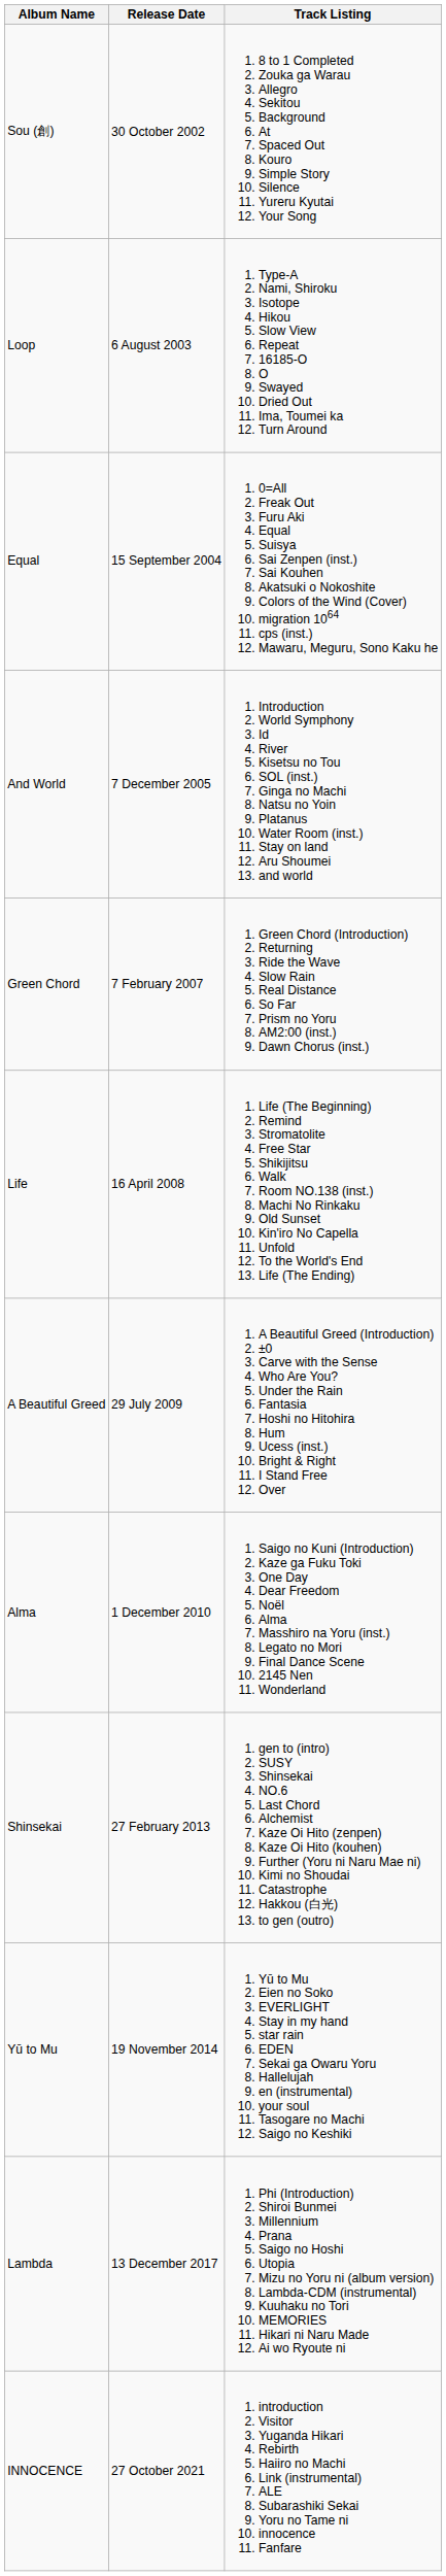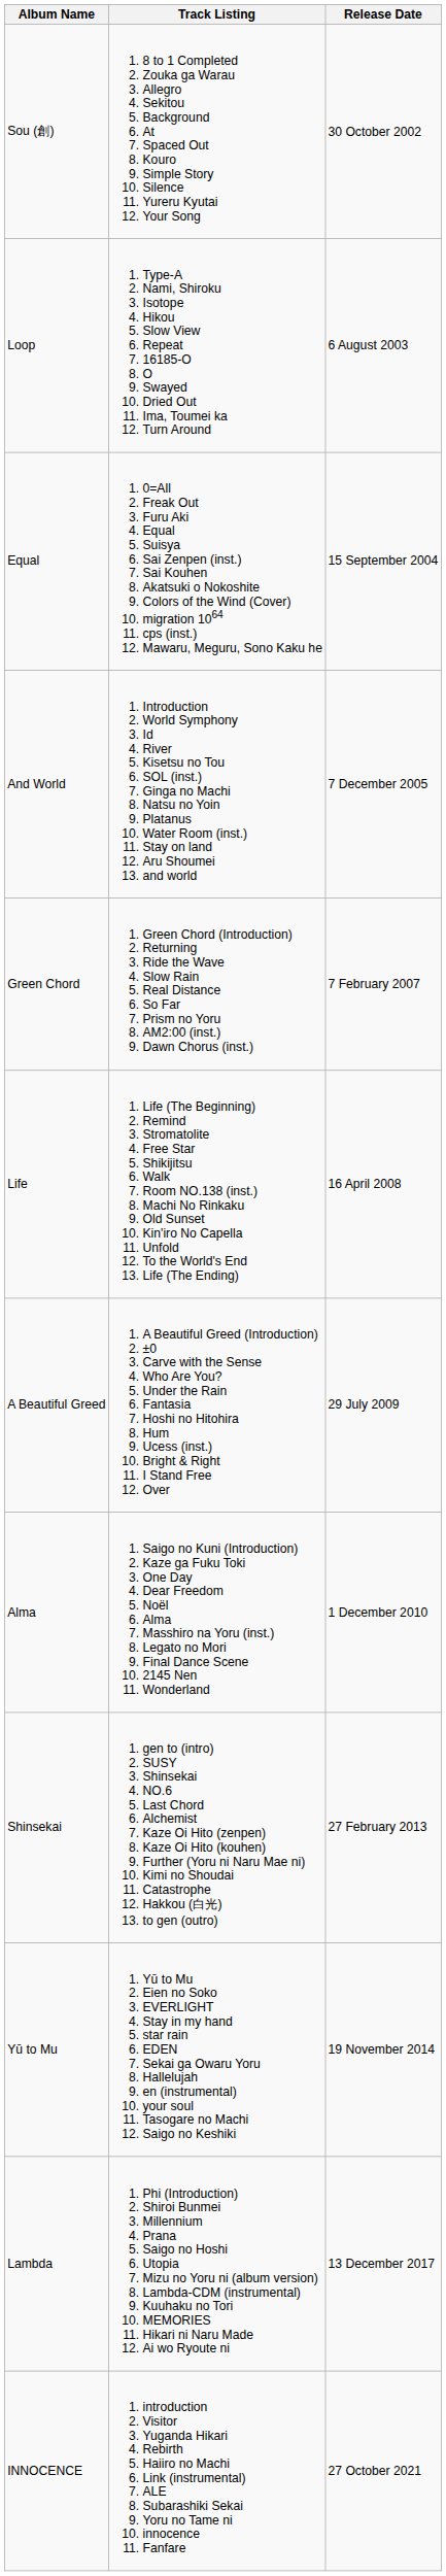columns swapped: Release Date <-> Track Listing
